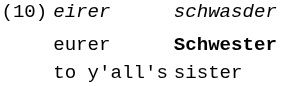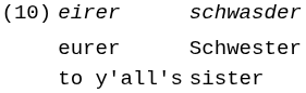eurer | column 3: bold -> normal
